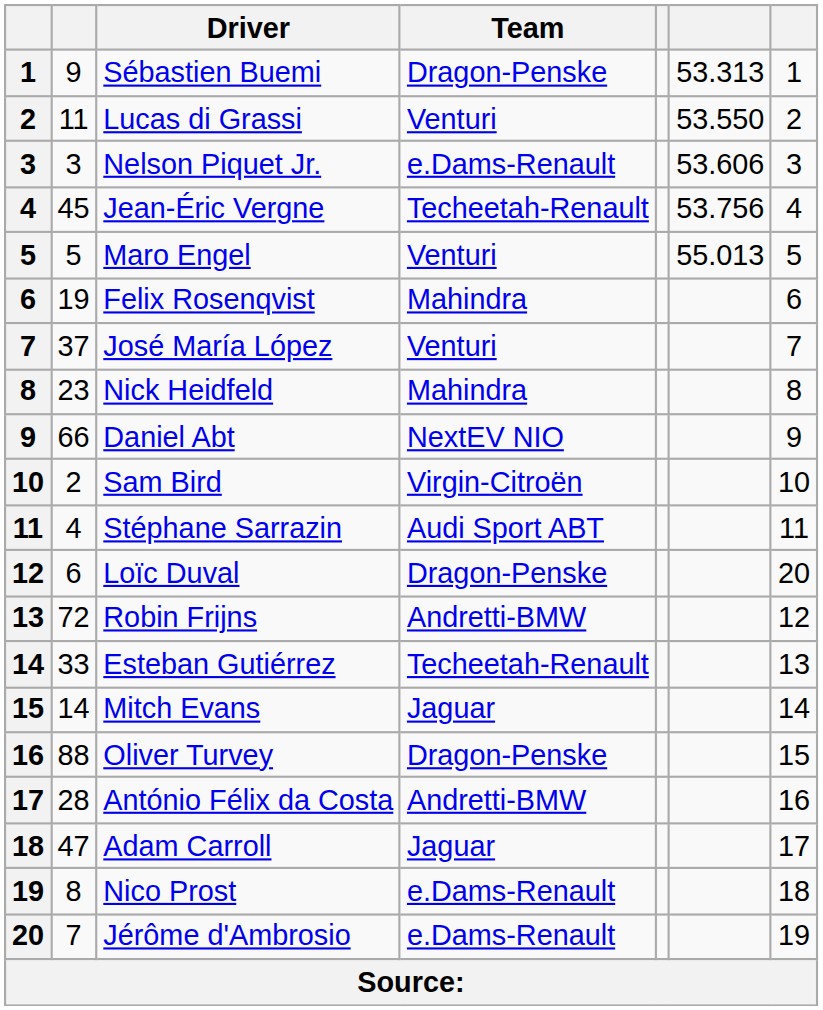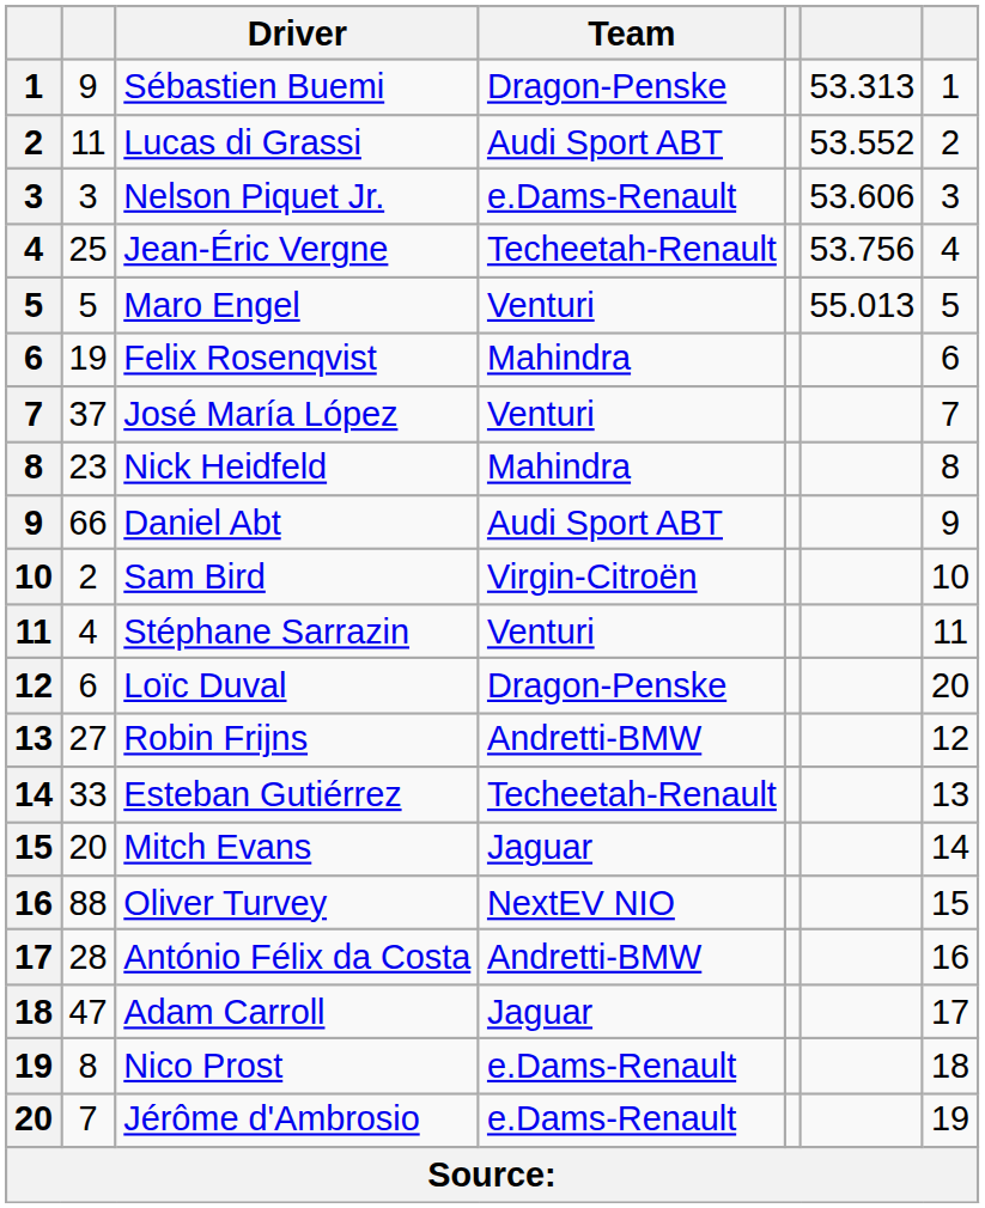Lucas di Grassi | Team: Venturi -> Audi Sport ABT
Lucas di Grassi | column 6: 53.550 -> 53.552
Jean-Éric Vergne | column 2: 45 -> 25
Daniel Abt | Team: NextEV NIO -> Audi Sport ABT
Stéphane Sarrazin | Team: Audi Sport ABT -> Venturi
Robin Frijns | column 2: 72 -> 27
Mitch Evans | column 2: 14 -> 20
Oliver Turvey | Team: Dragon-Penske -> NextEV NIO
